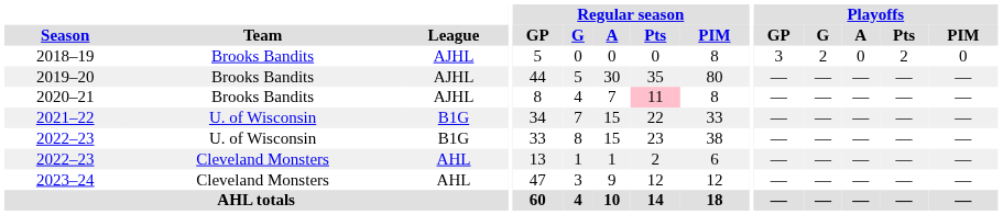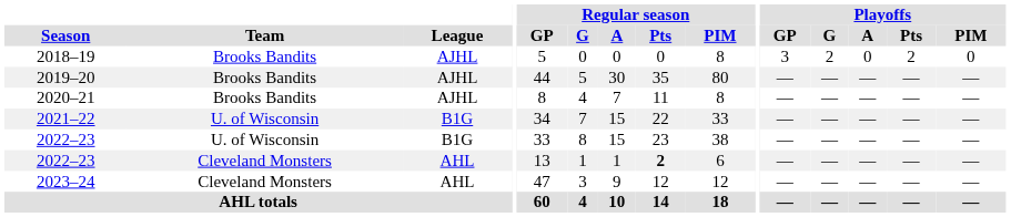2020–21 | Regular season / Pts: pink background -> no background
2022–23 / Cleveland Monsters | Regular season / Pts: normal -> bold
